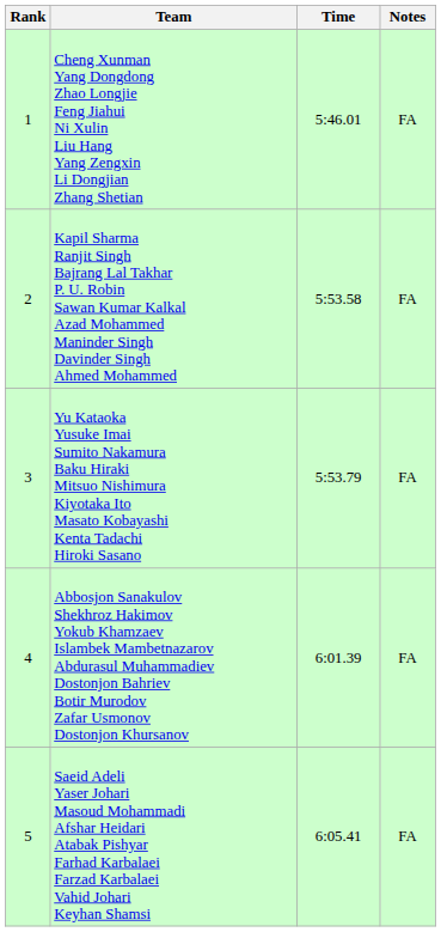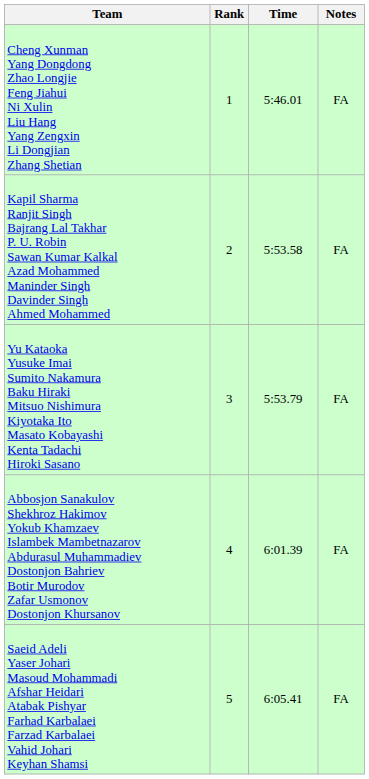columns swapped: Rank <-> Team
